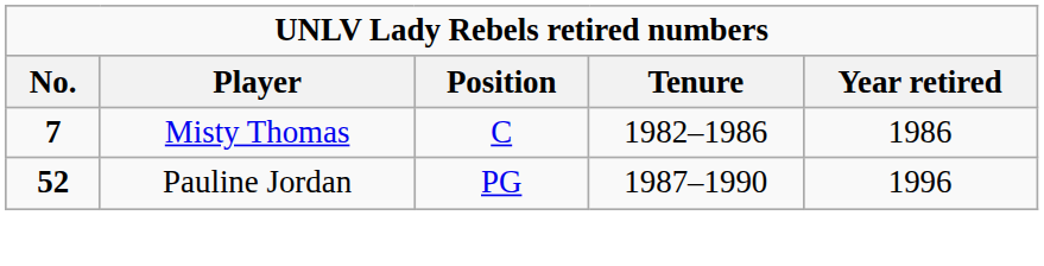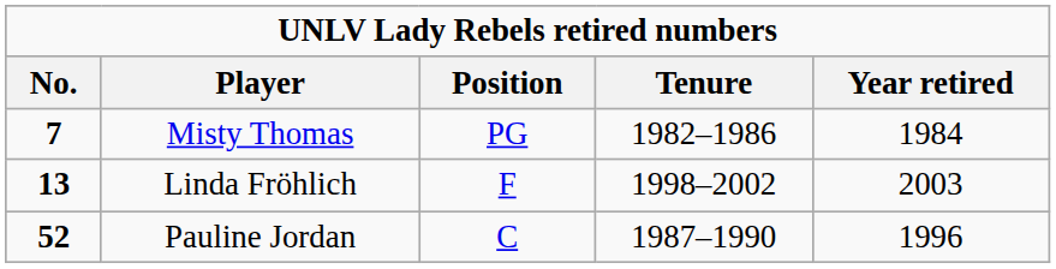Misty Thomas | Position: C -> PG
Misty Thomas | Year retired: 1986 -> 1984
+ row: 13 | Linda Fröhlich | F | 1998–2002 | 2003
Pauline Jordan | Position: PG -> C
